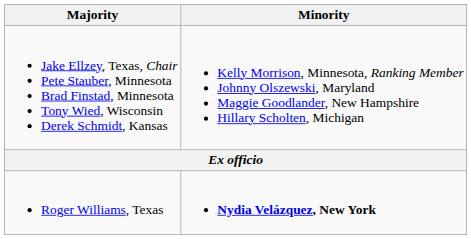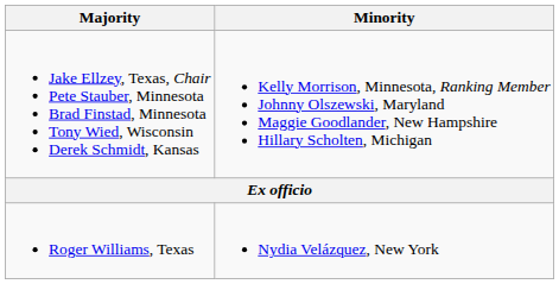Roger Williams, Texas | Minority: bold -> normal
